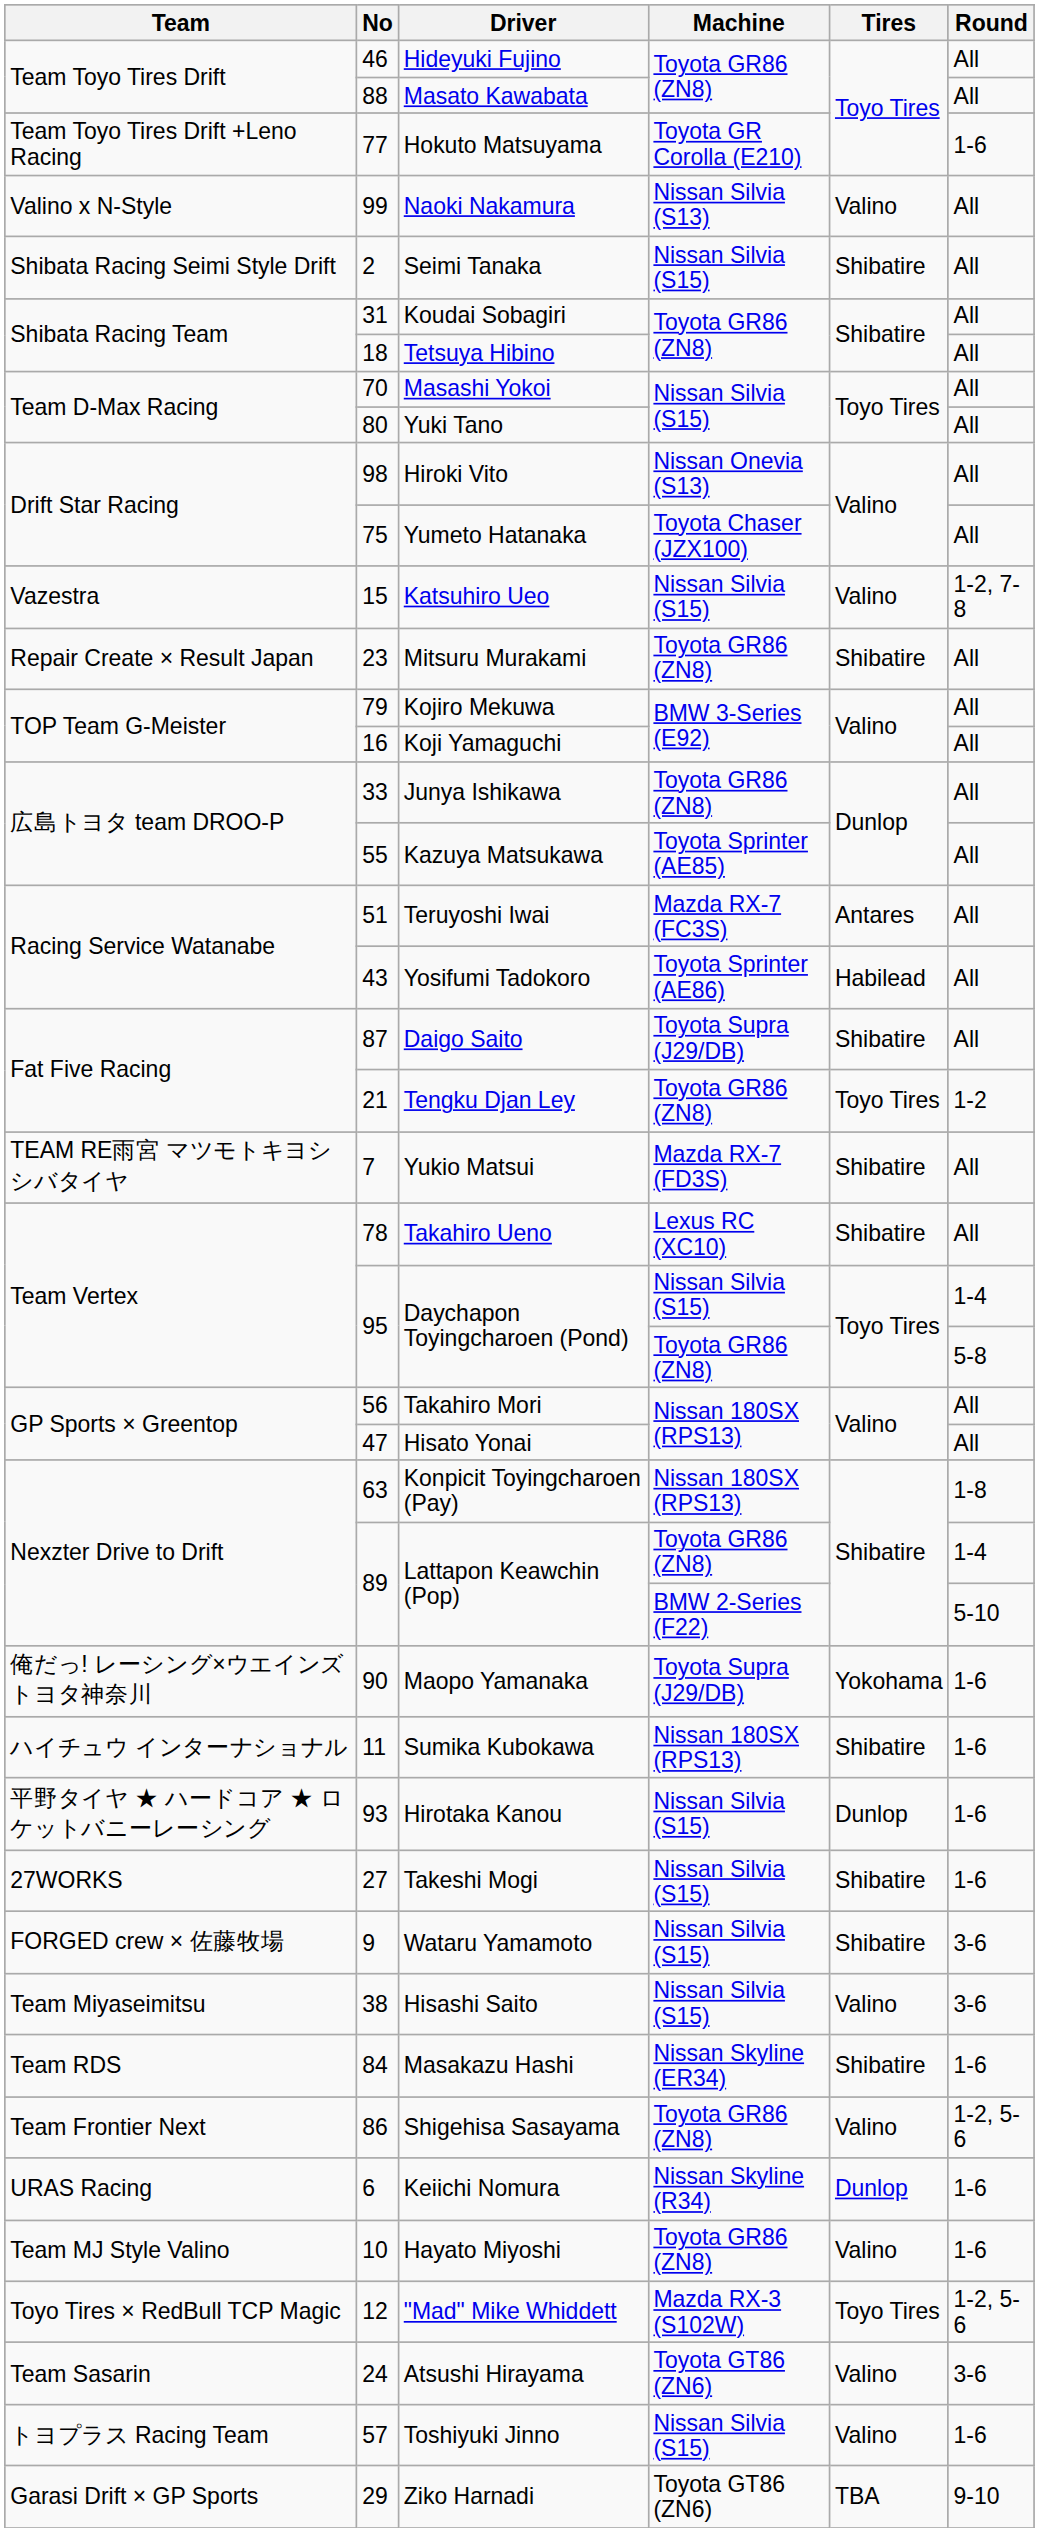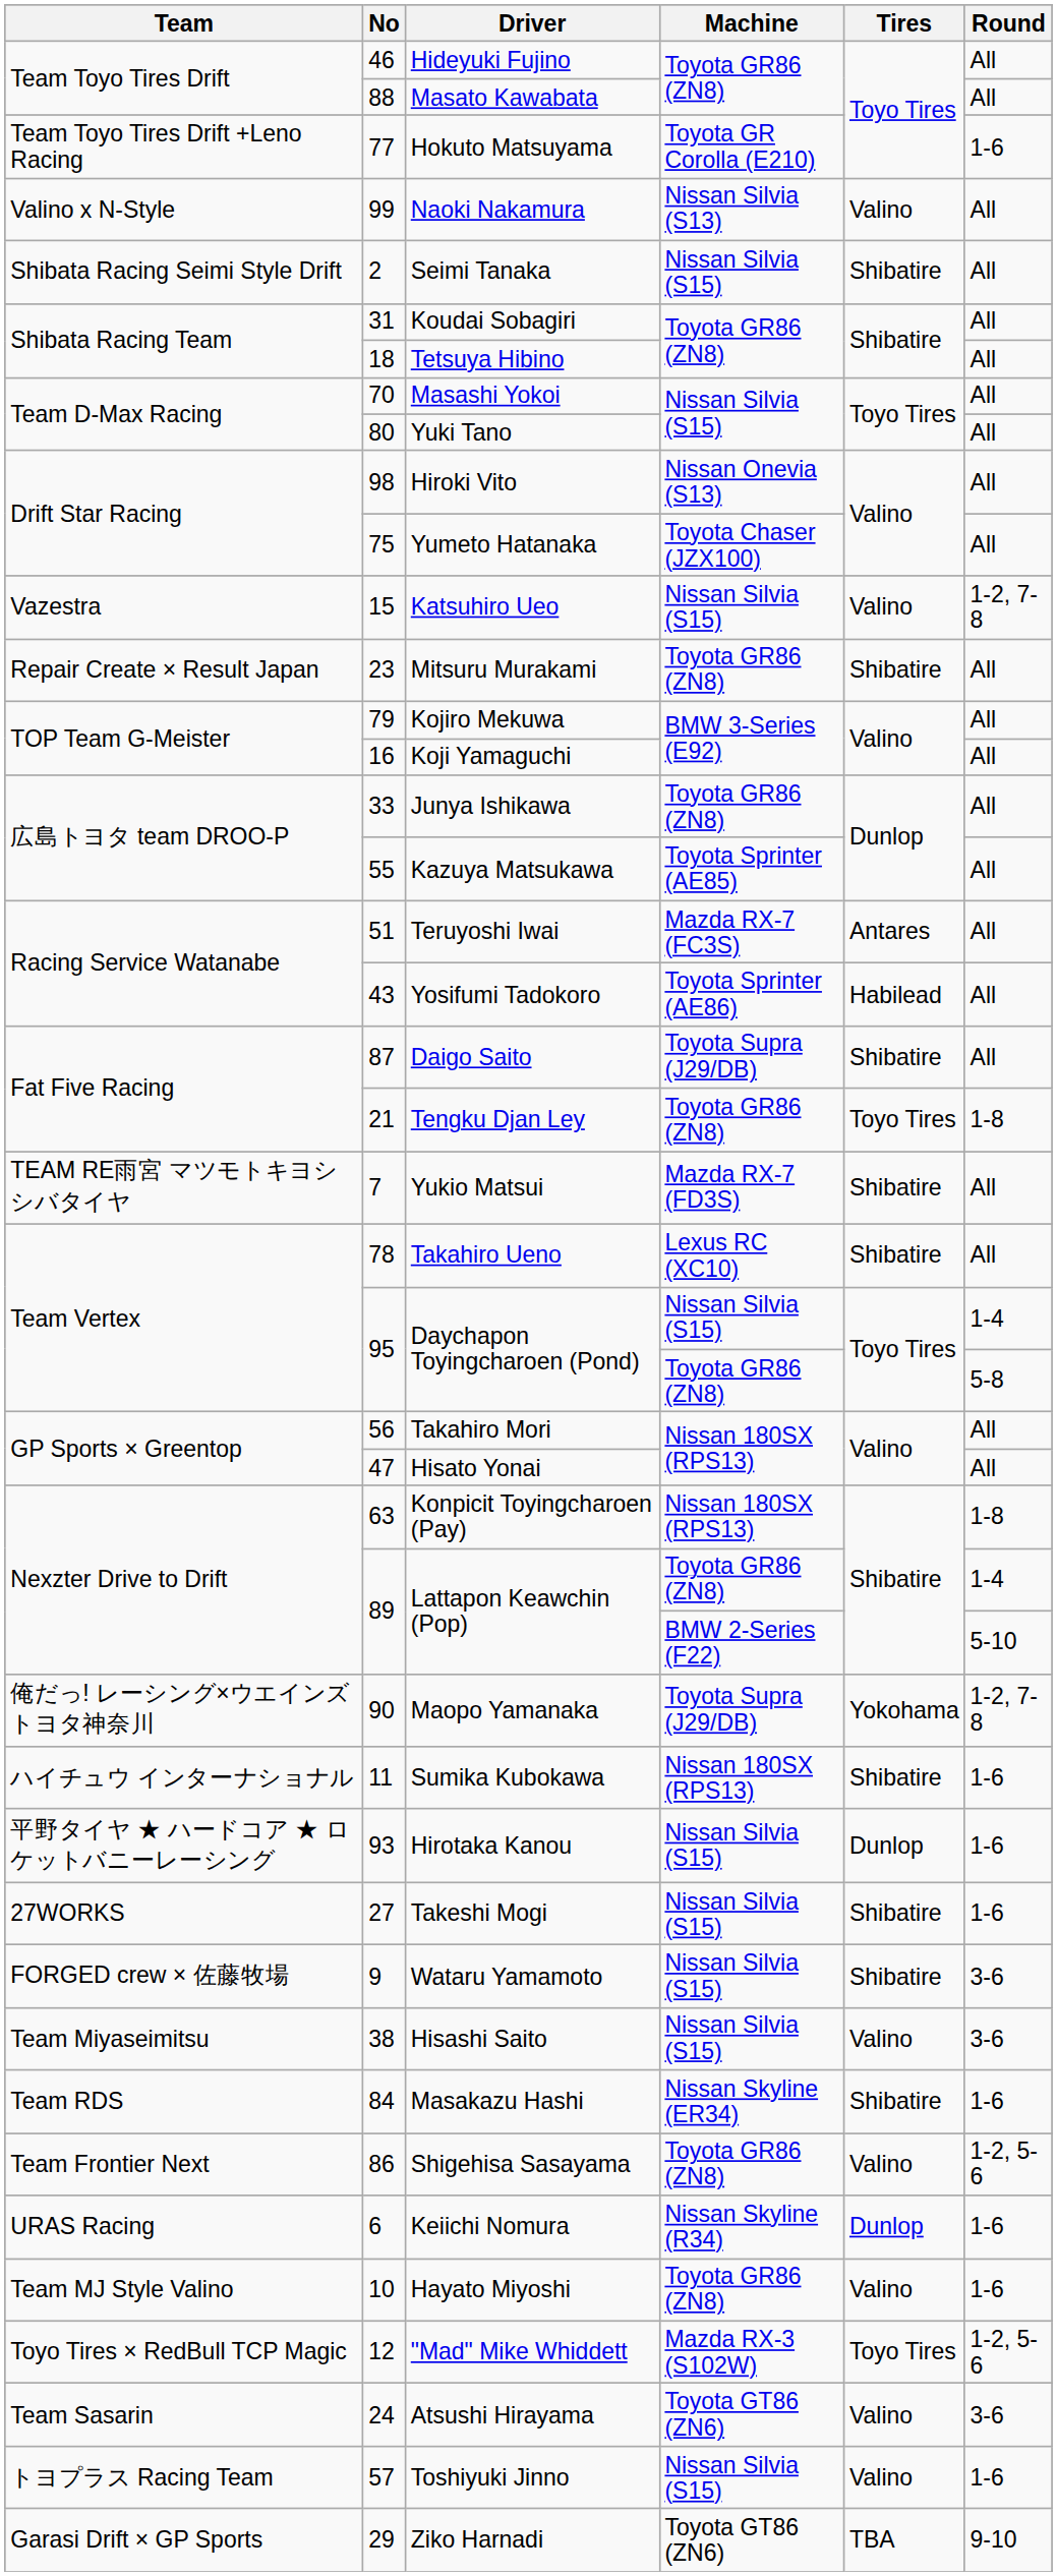Tengku Djan Ley | Round: 1-2 -> 1-8
Maopo Yamanaka | Round: 1-6 -> 1-2, 7-8
